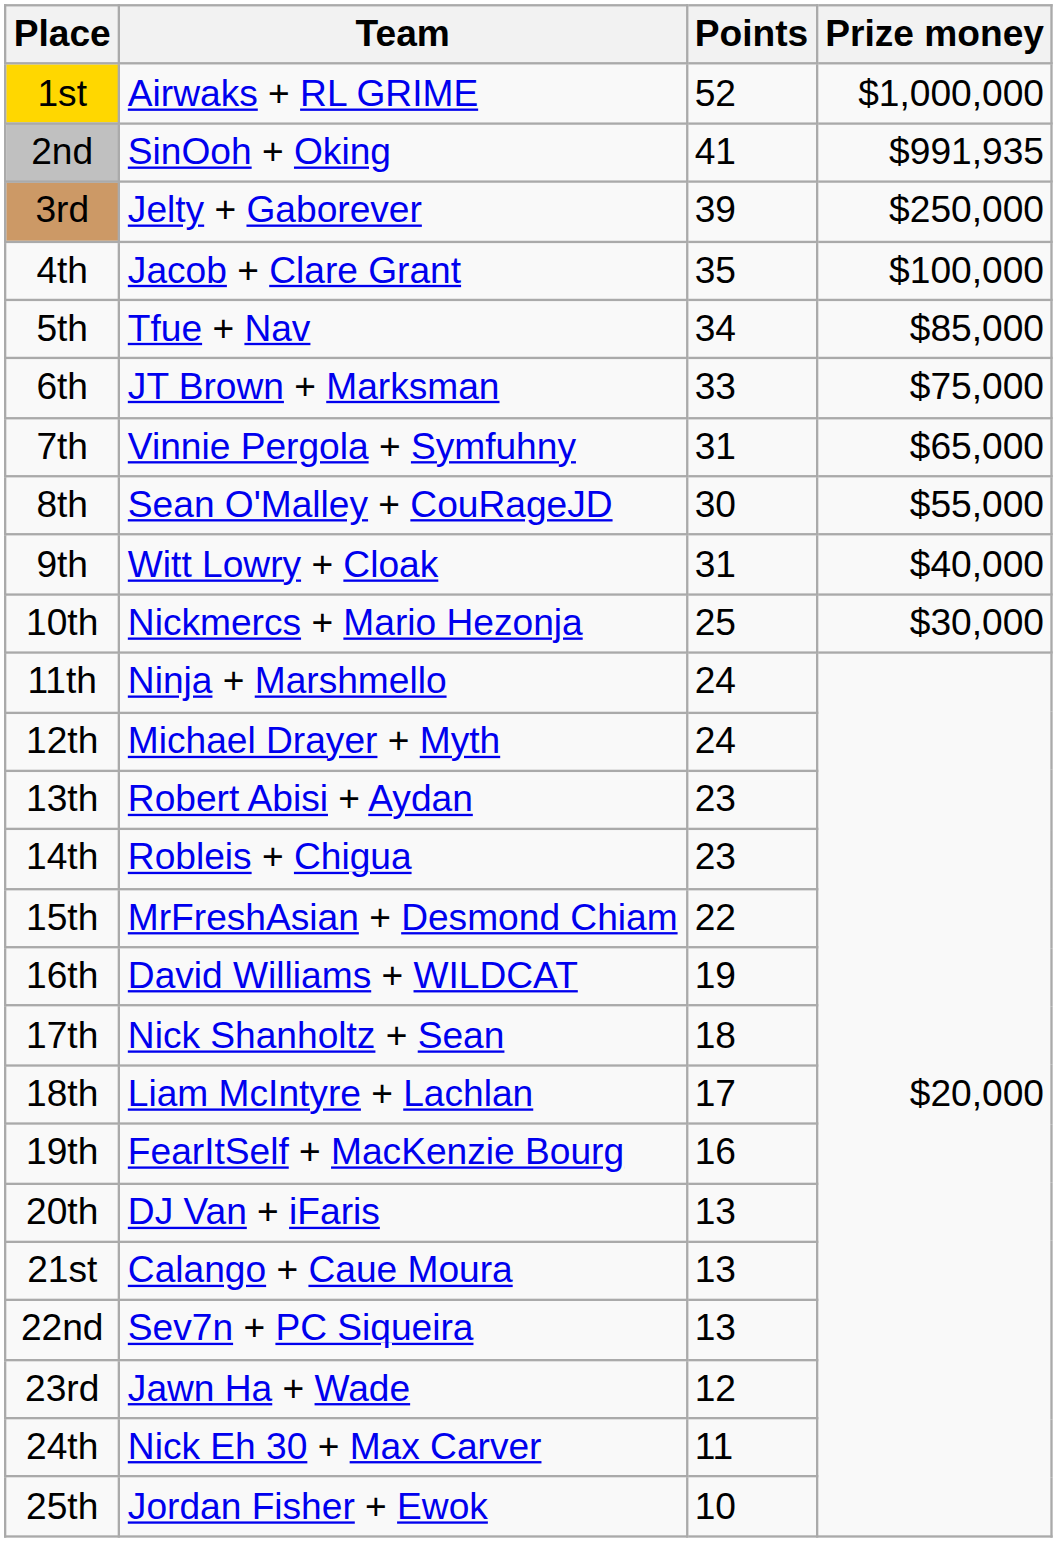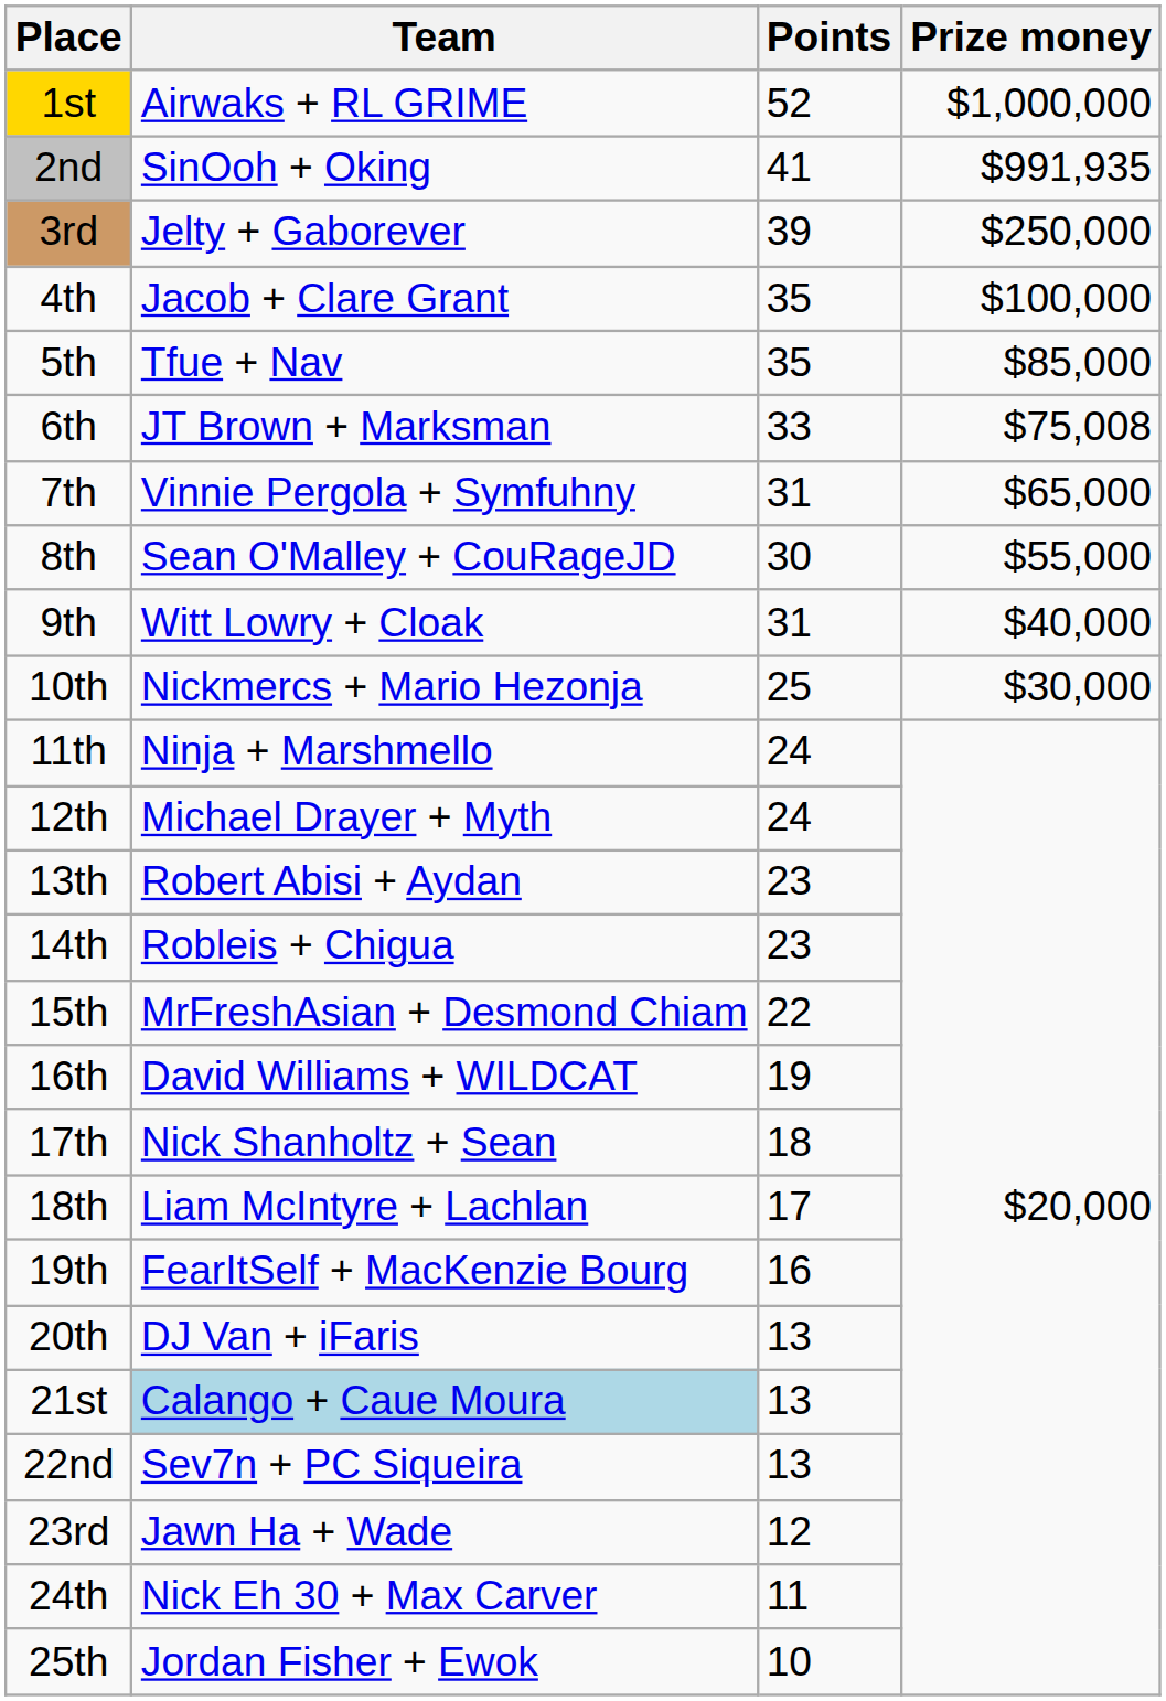5th | Points: 34 -> 35
6th | Prize money: $75,000 -> $75,008
21st | Team: no background -> lightblue background
